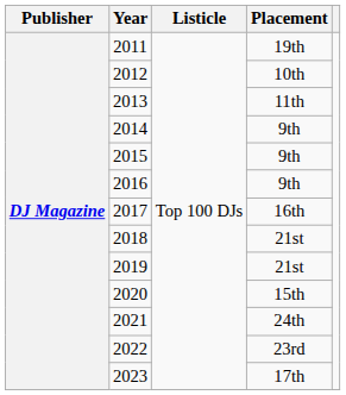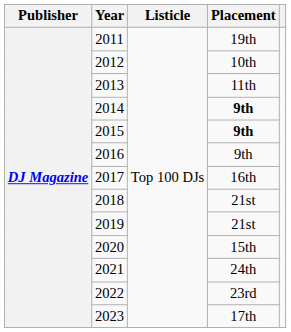2014 | Placement: normal -> bold
2015 | Placement: normal -> bold
